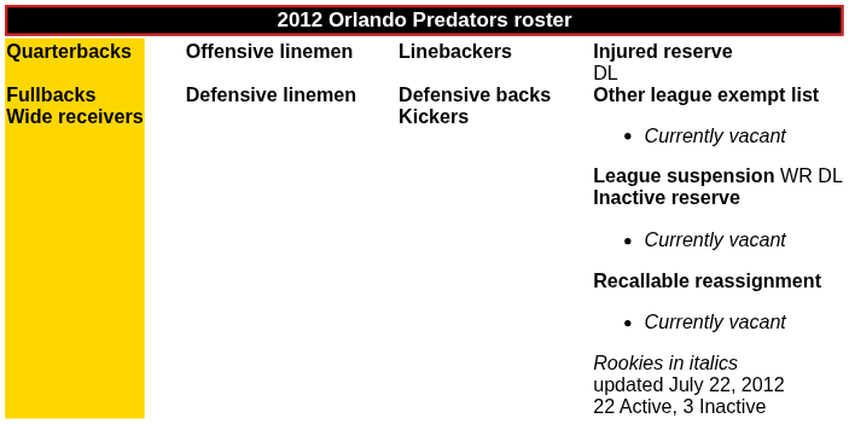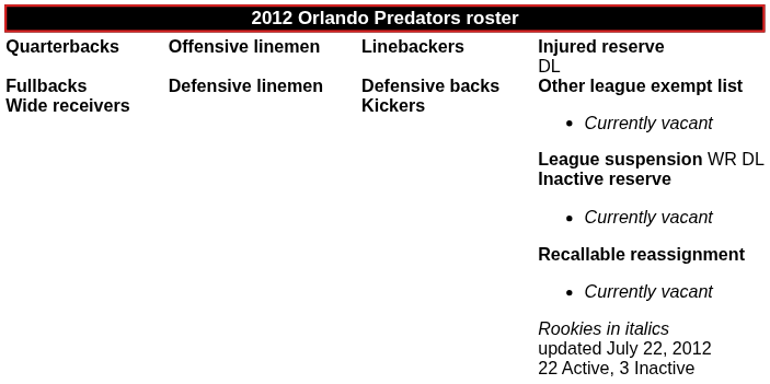Quarterbacks Fullbacks Wide receivers | column 1: gold background -> no background
